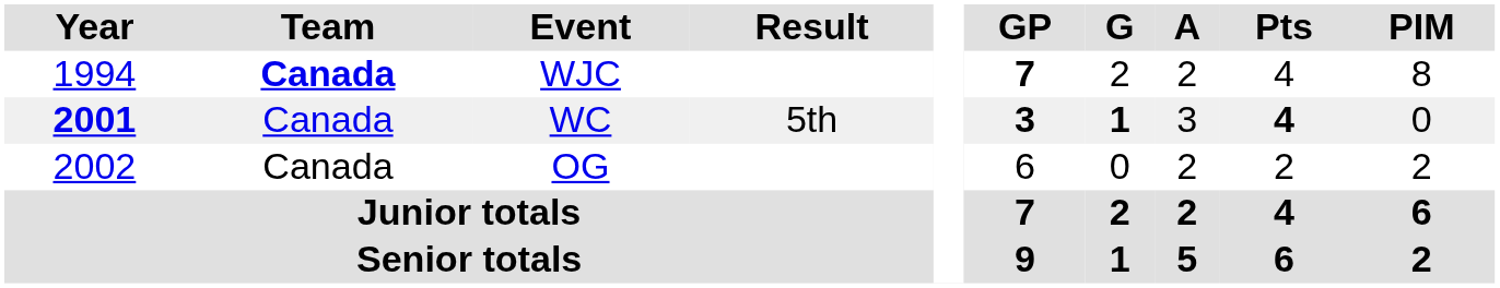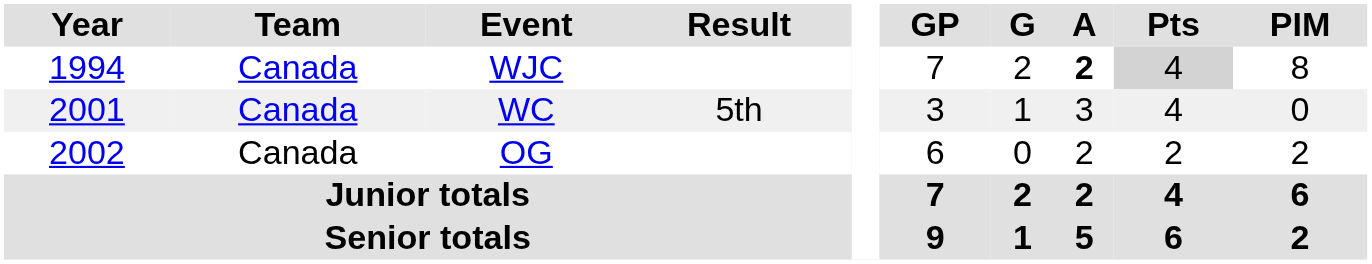WJC | Team: bold -> normal
WJC | GP: bold -> normal
WJC | A: normal -> bold
WJC | Pts: no background -> lightgrey background
WC | Year: bold -> normal
WC | GP: bold -> normal
WC | G: bold -> normal
WC | Pts: bold -> normal
